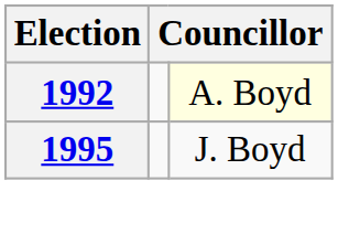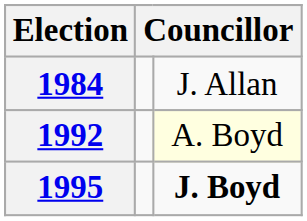+ row: 1984 | J. Allan
1995 | column 3: normal -> bold
